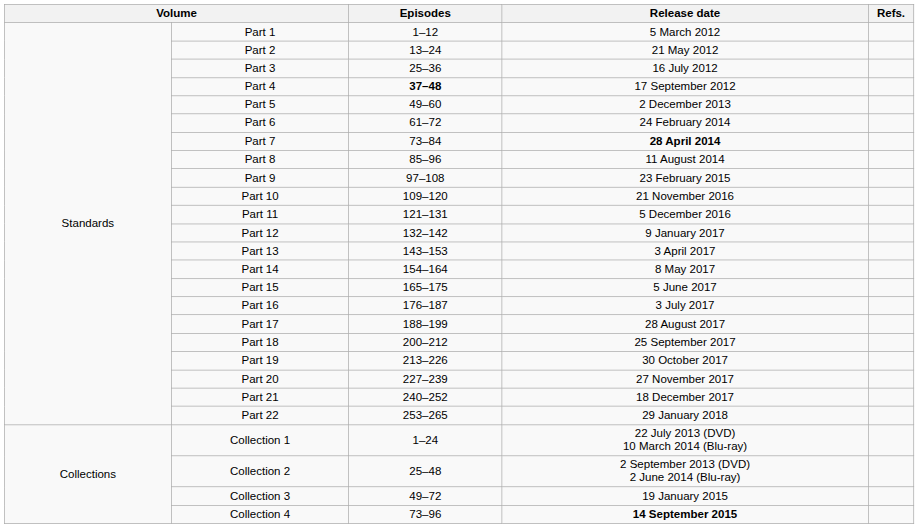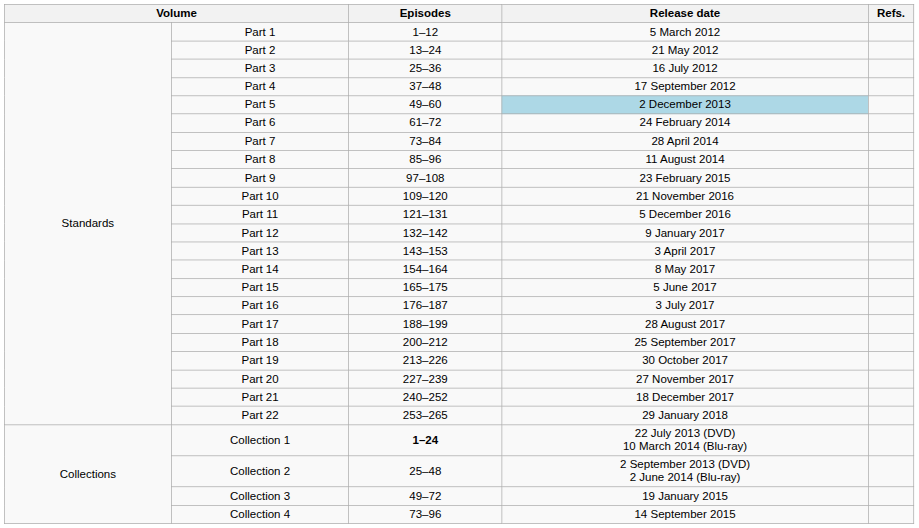Part 4 | Episodes: bold -> normal
Part 5 | Release date: no background -> lightblue background
Part 7 | Release date: bold -> normal
Collection 1 | Episodes: normal -> bold
Collection 4 | Release date: bold -> normal
